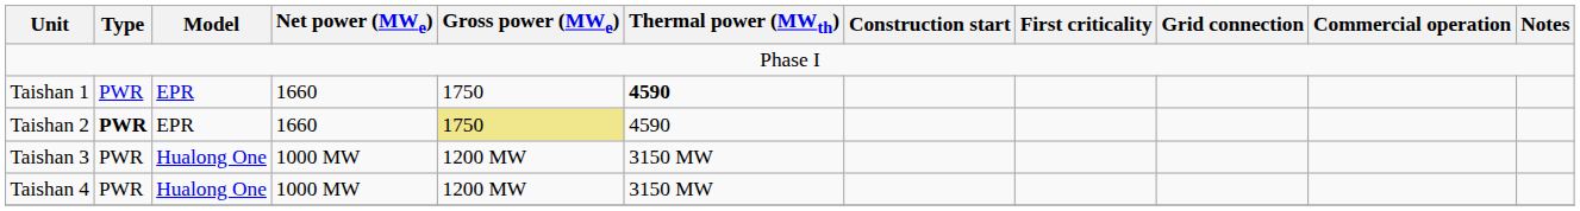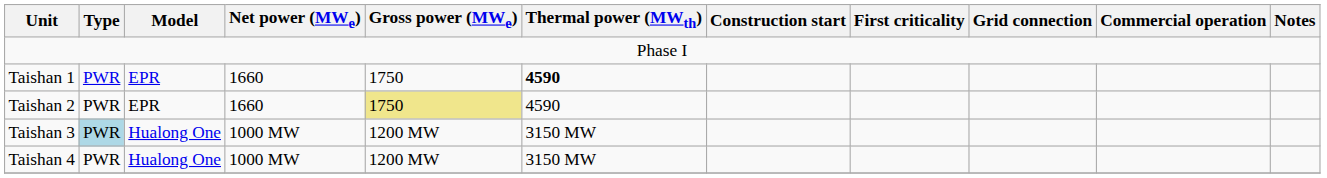Taishan 2 | Type: bold -> normal
Taishan 3 | Type: no background -> lightblue background
